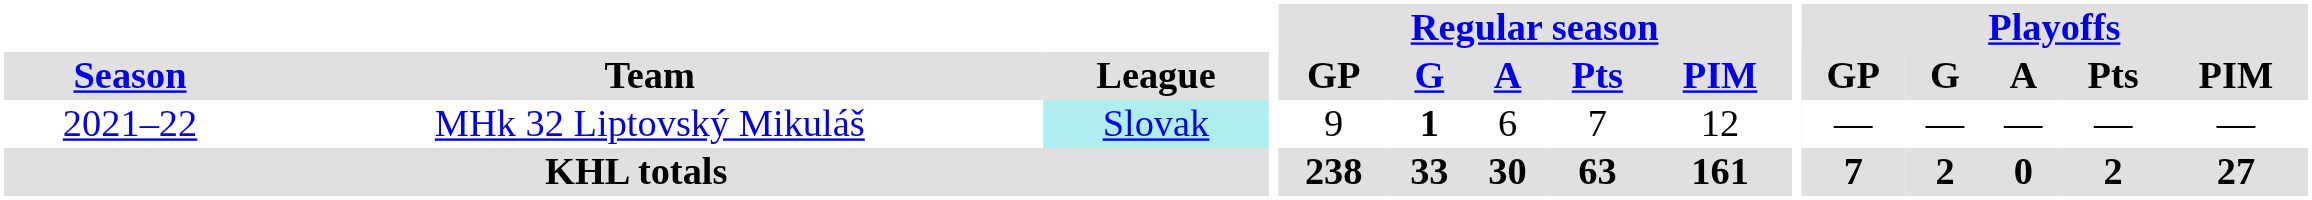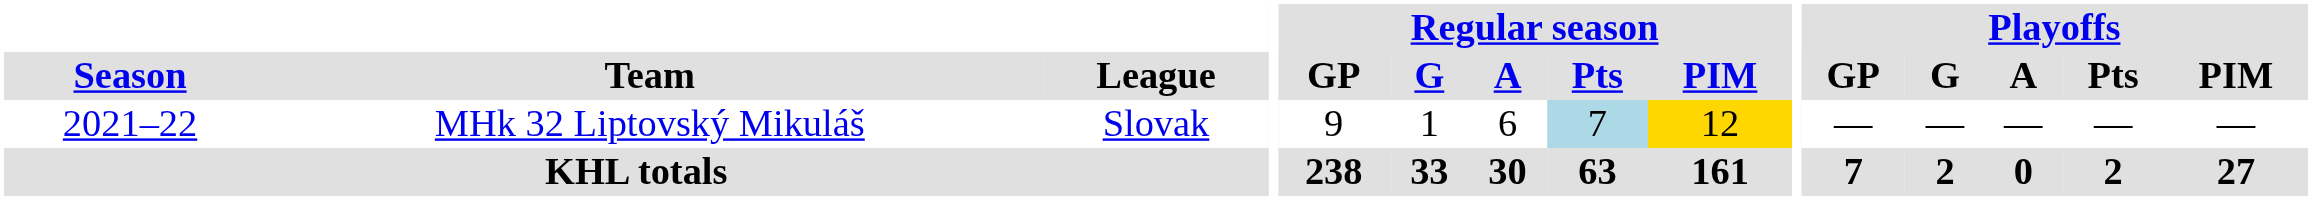MHk 32 Liptovský Mikuláš | League: paleturquoise background -> no background
MHk 32 Liptovský Mikuláš | Regular season / G: bold -> normal
MHk 32 Liptovský Mikuláš | Regular season / Pts: no background -> lightblue background
MHk 32 Liptovský Mikuláš | Regular season / PIM: no background -> gold background
